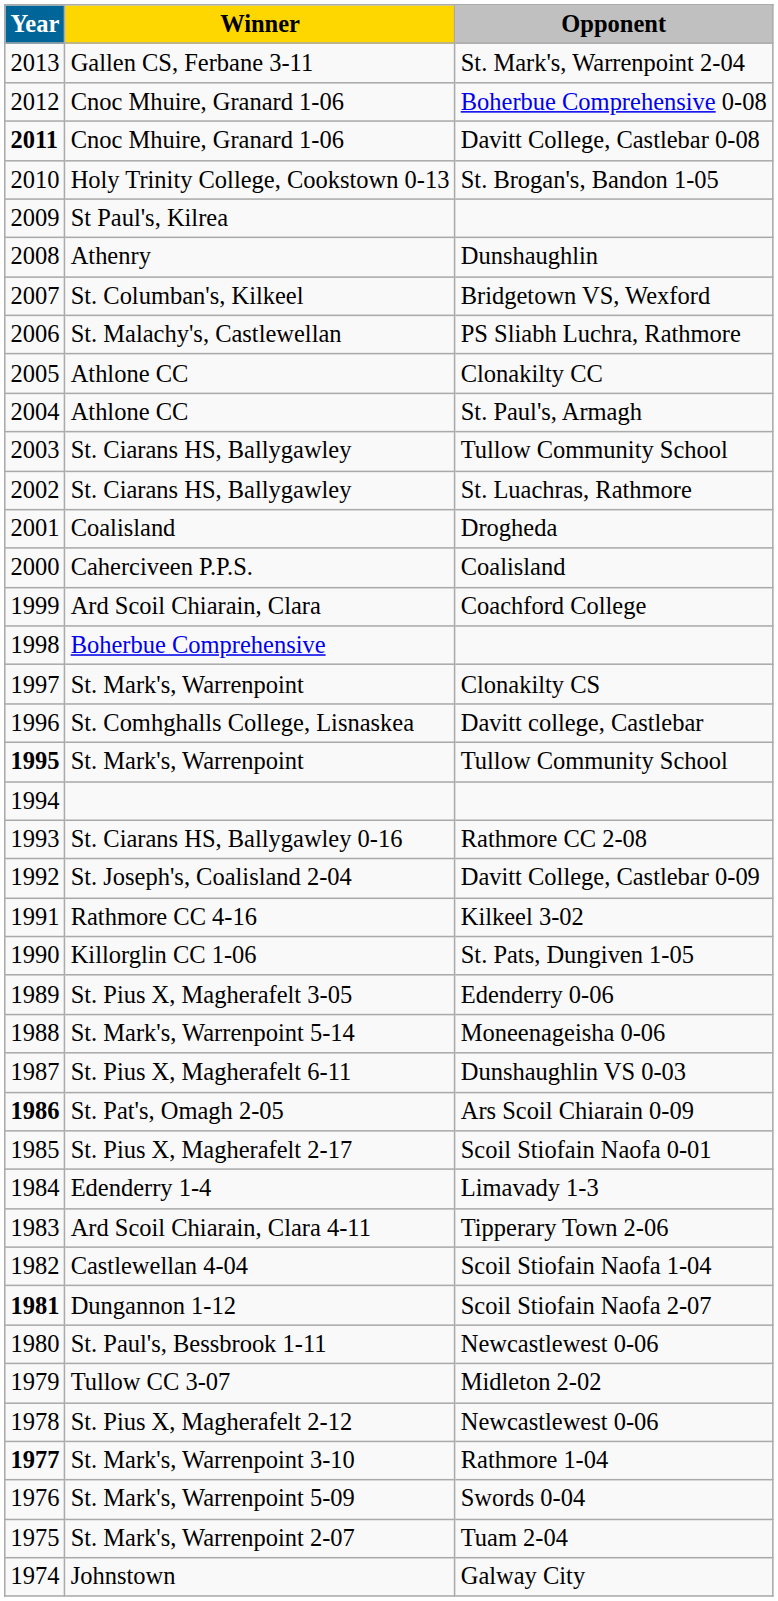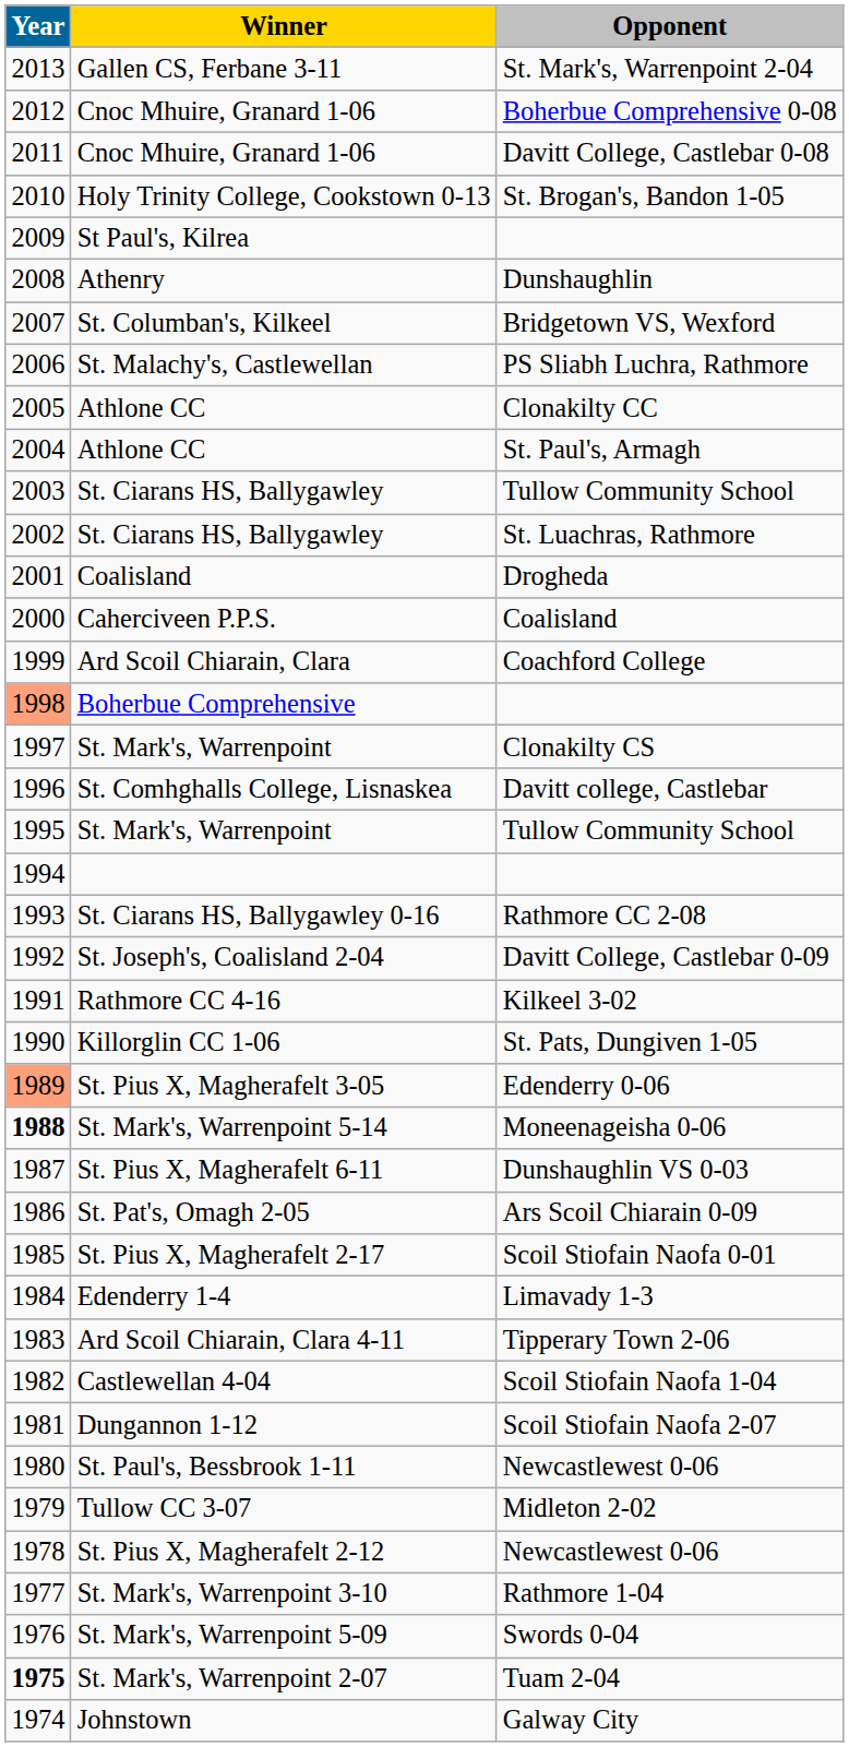Cnoc Mhuire, Granard 1-06 / Davitt College, Castlebar 0-08 | Year: bold -> normal
Boherbue Comprehensive | Year: no background -> lightsalmon background
St. Mark's, Warrenpoint / Tullow Community School | Year: bold -> normal
St. Pius X, Magherafelt 3-05 | Year: no background -> lightsalmon background
St. Mark's, Warrenpoint 5-14 | Year: normal -> bold
St. Pat's, Omagh 2-05 | Year: bold -> normal
Dungannon 1-12 | Year: bold -> normal
St. Mark's, Warrenpoint 3-10 | Year: bold -> normal
St. Mark's, Warrenpoint 2-07 | Year: normal -> bold
